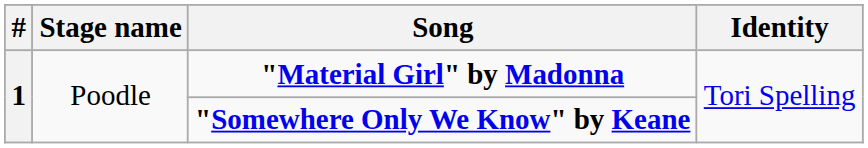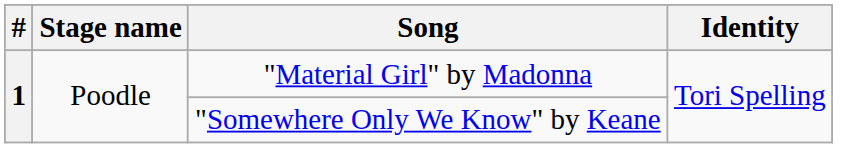"Material Girl" by Madonna | Song: bold -> normal
"Somewhere Only We Know" by Keane | Song: bold -> normal
